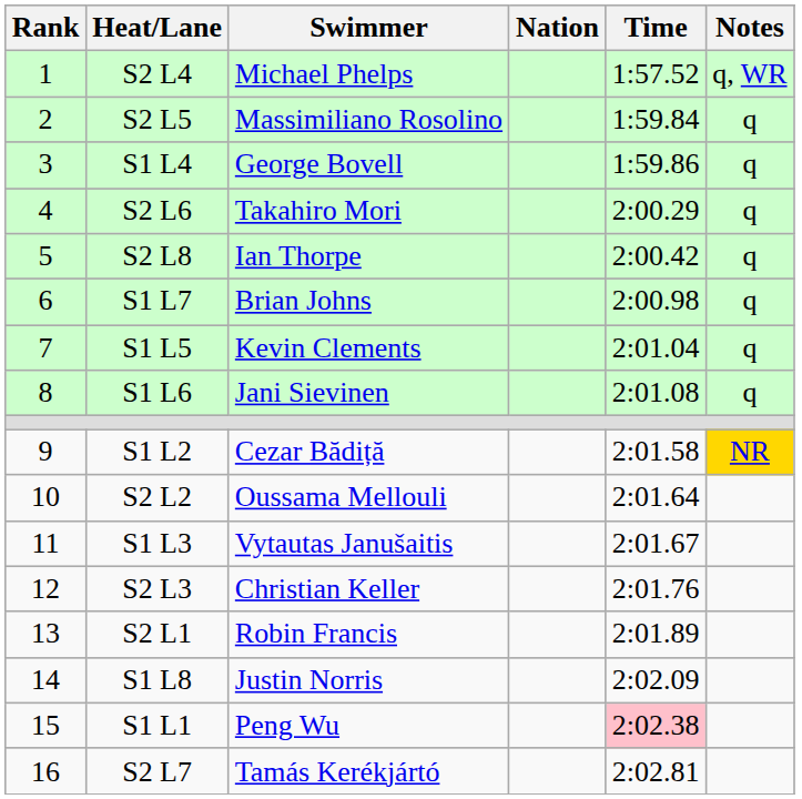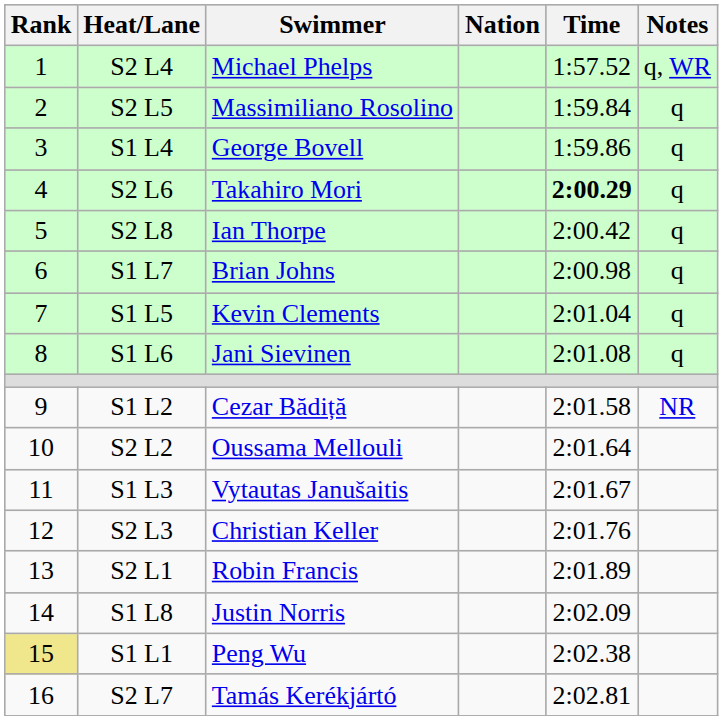S2 L6 | Time: normal -> bold
S1 L2 | Notes: gold background -> no background
S1 L1 | Rank: no background -> khaki background
S1 L1 | Time: pink background -> no background
